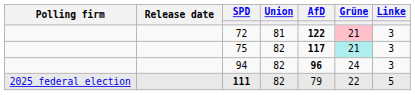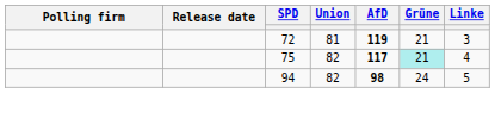72 | AfD: 122 -> 119
72 | Grüne: pink background -> no background
75 | Linke: 3 -> 4
94 | AfD: 96 -> 98
94 | Linke: 3 -> 5
- row: 2025 federal election | 111 | 82 | 79 | 22 | 5
